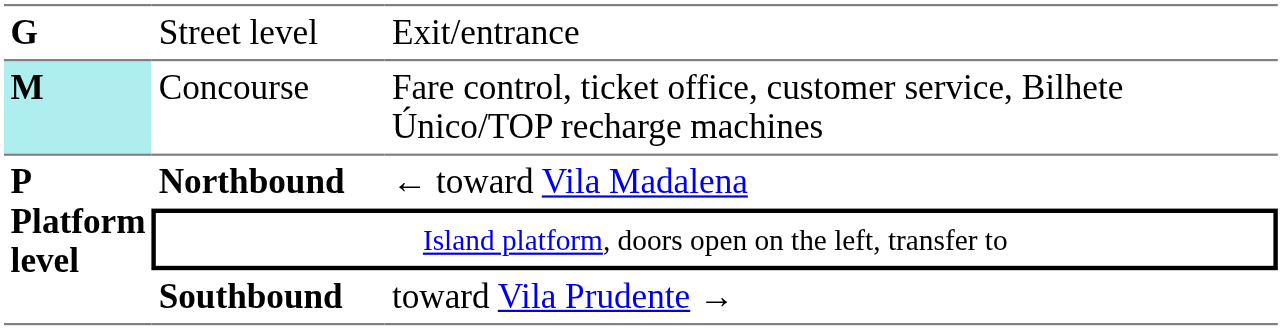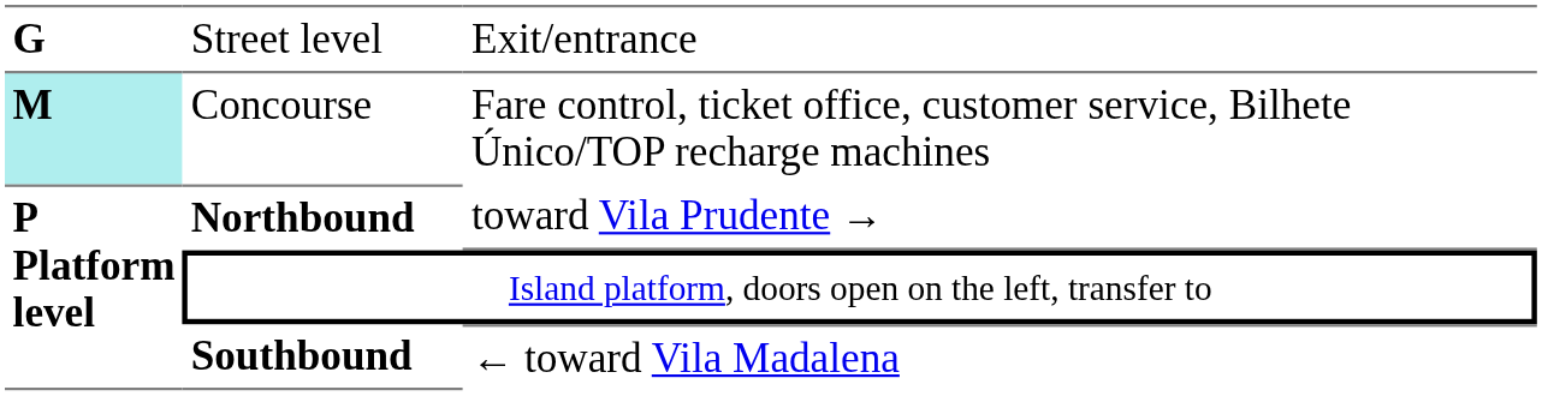Northbound | column 3: ← toward Vila Madalena -> toward Vila Prudente →
Southbound | column 3: toward Vila Prudente → -> ← toward Vila Madalena
